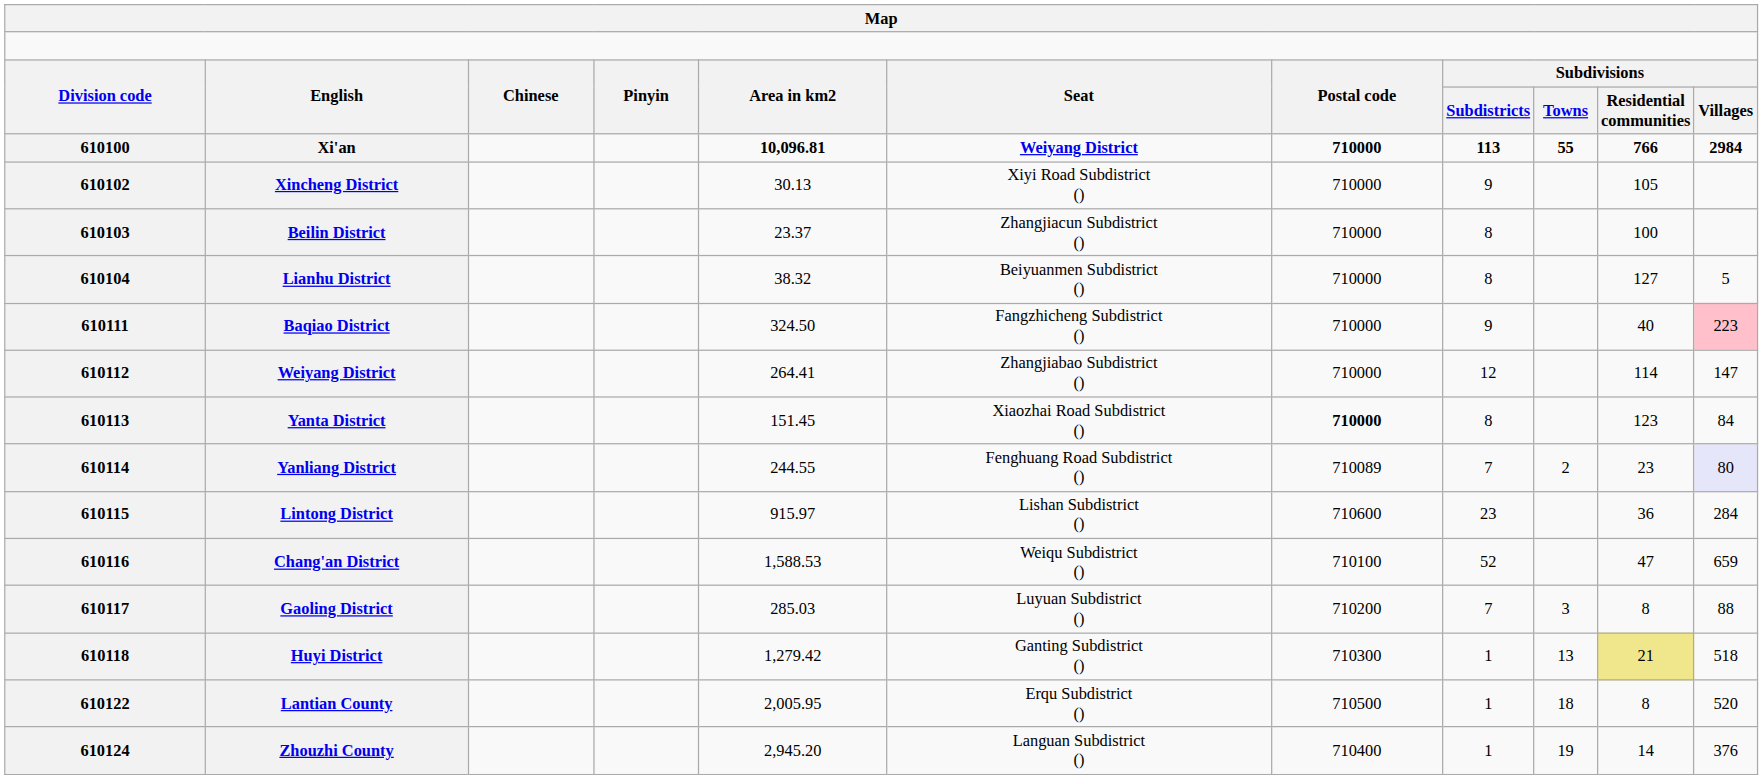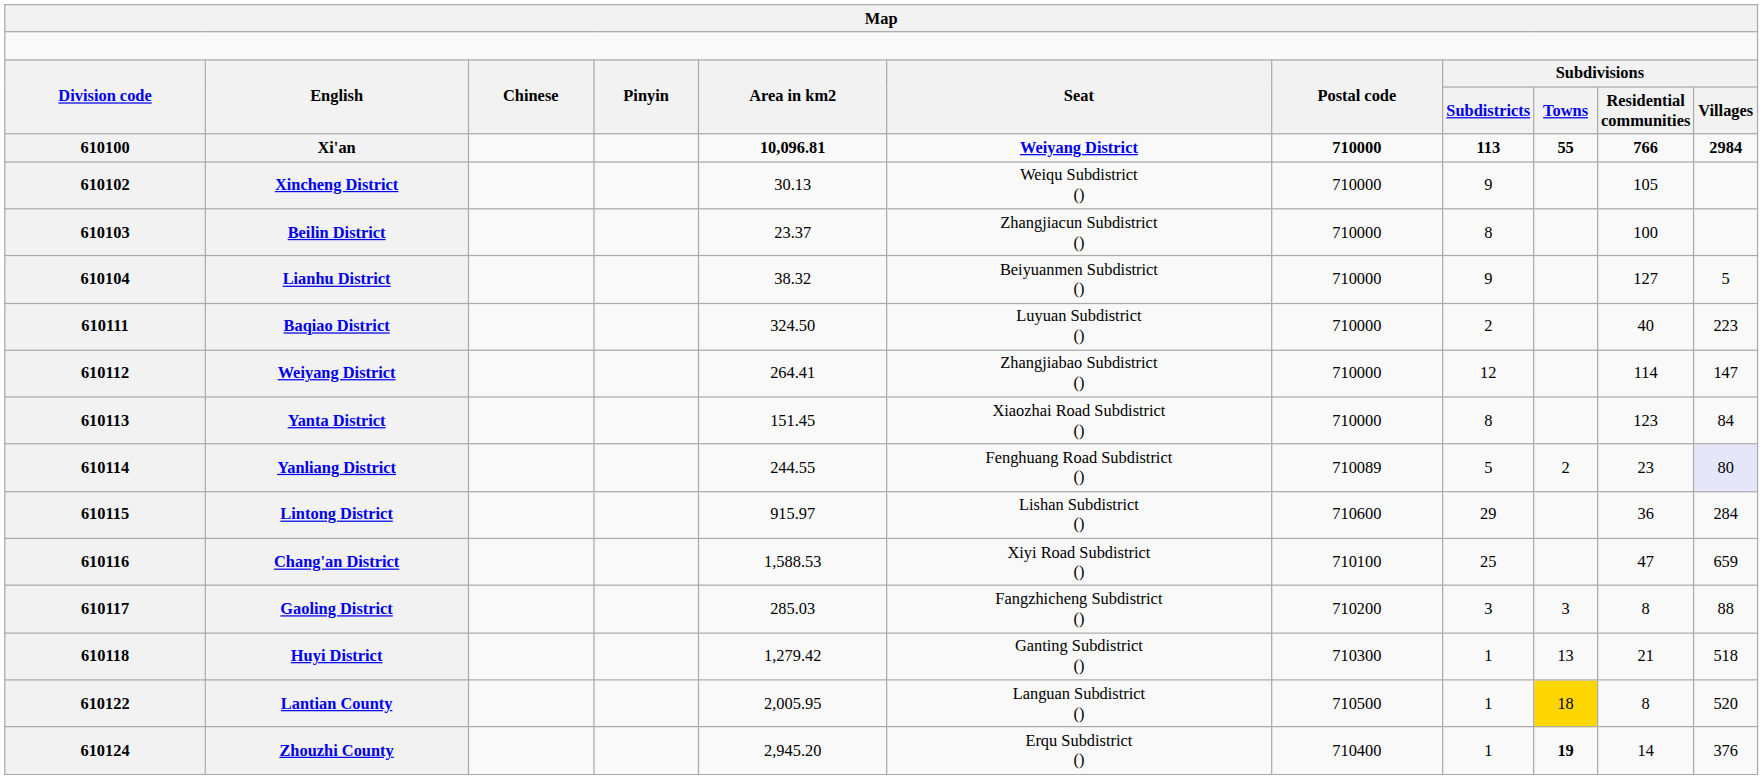Xincheng District | column 6: Xiyi Road Subdistrict () -> Weiqu Subdistrict ()
Lianhu District | column 8: 8 -> 9
Baqiao District | column 6: Fangzhicheng Subdistrict () -> Luyuan Subdistrict ()
Baqiao District | column 8: 9 -> 2
Baqiao District | column 11: pink background -> no background
Yanta District | column 7: bold -> normal
Yanliang District | column 8: 7 -> 5
Lintong District | column 8: 23 -> 29
Chang'an District | column 6: Weiqu Subdistrict () -> Xiyi Road Subdistrict ()
Chang'an District | column 8: 52 -> 25
Gaoling District | column 6: Luyuan Subdistrict () -> Fangzhicheng Subdistrict ()
Gaoling District | column 8: 7 -> 3
Huyi District | column 10: khaki background -> no background
Lantian County | column 6: Erqu Subdistrict () -> Languan Subdistrict ()
Lantian County | column 9: no background -> gold background
Zhouzhi County | column 6: Languan Subdistrict () -> Erqu Subdistrict ()
Zhouzhi County | column 9: normal -> bold
